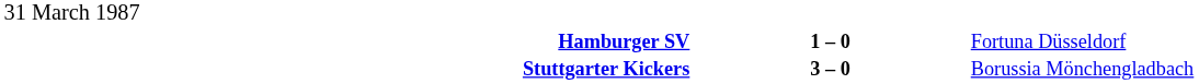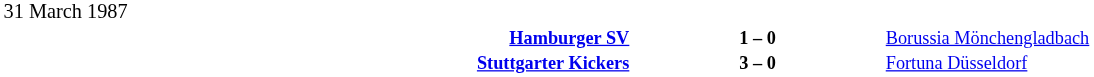Hamburger SV | column 3: Fortuna Düsseldorf -> Borussia Mönchengladbach
Stuttgarter Kickers | column 3: Borussia Mönchengladbach -> Fortuna Düsseldorf
